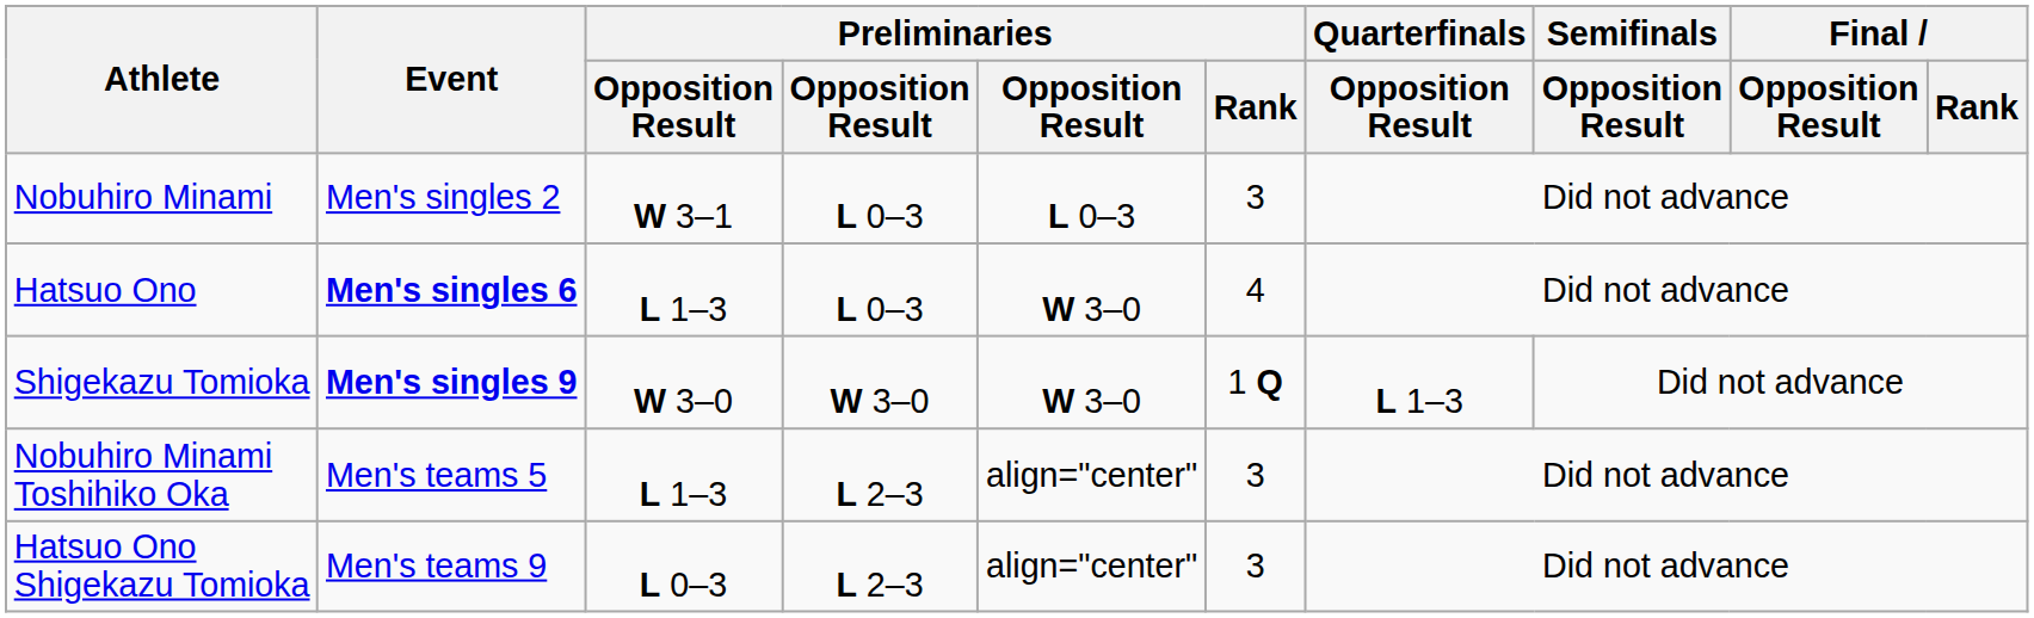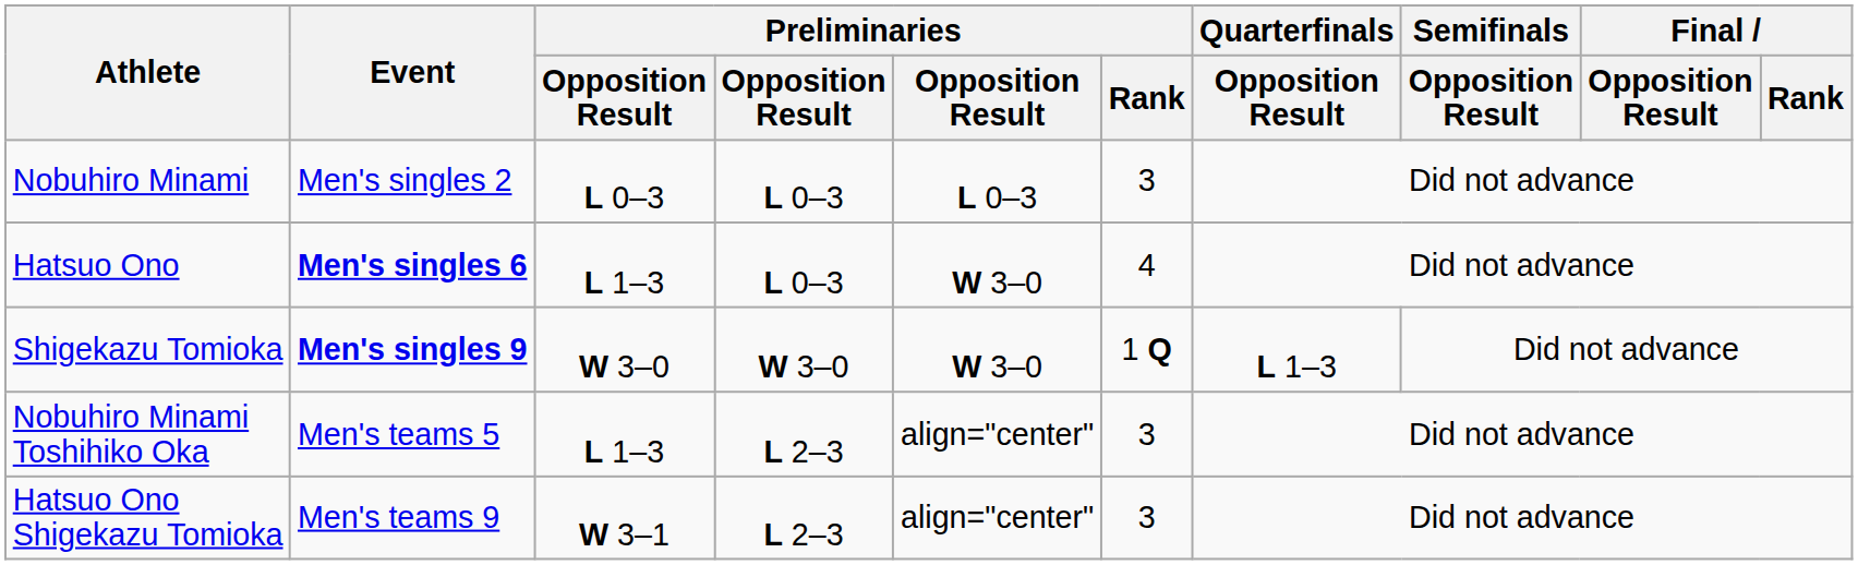Nobuhiro Minami | column 3: W 3–1 -> L 0–3
Hatsuo Ono Shigekazu Tomioka | column 3: L 0–3 -> W 3–1
